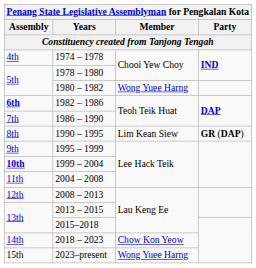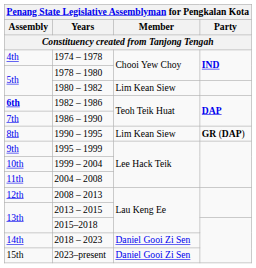1980 – 1982 | Member: Wong Yuee Harng -> Lim Kean Siew
1999 – 2004 | Assembly: bold -> normal
2018 – 2023 | Member: Chow Kon Yeow -> Daniel Gooi Zi Sen
2023–present | Member: Wong Yuee Harng -> Daniel Gooi Zi Sen
